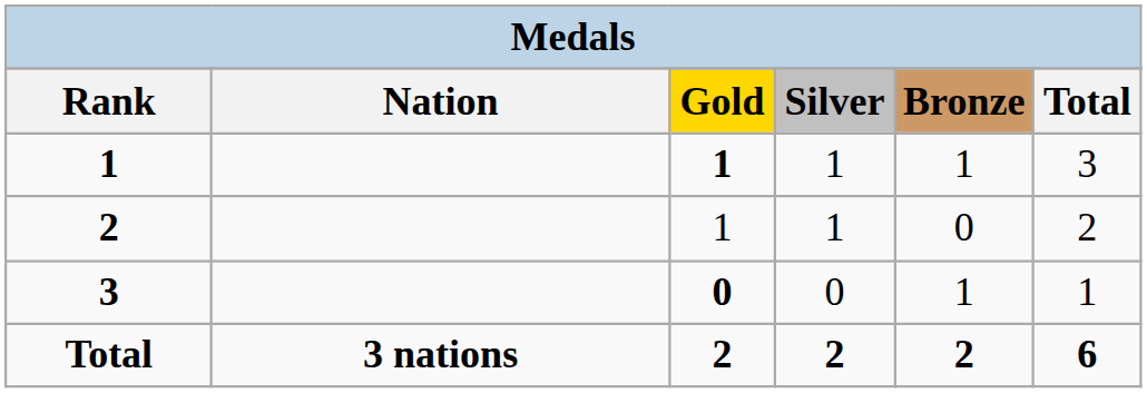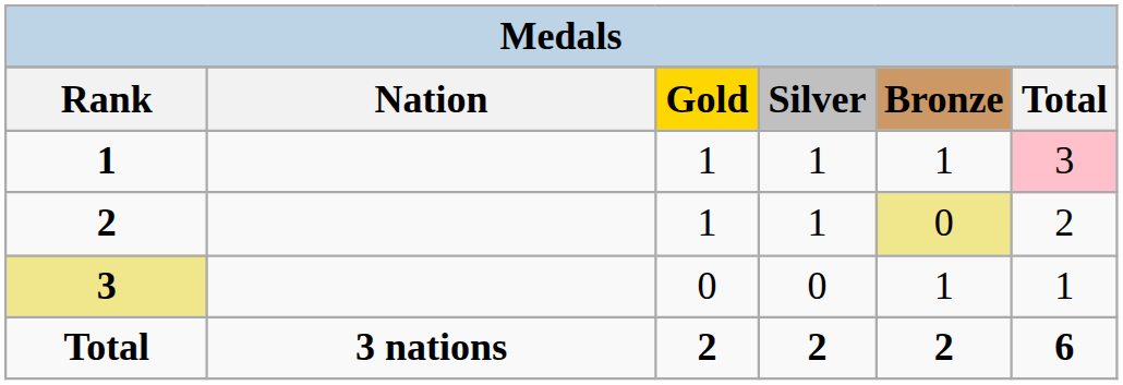row 3 | column 3: bold -> normal
row 3 | column 6: no background -> pink background
row 4 | column 5: no background -> khaki background
row 5 | column 1: no background -> khaki background
row 5 | column 3: bold -> normal
